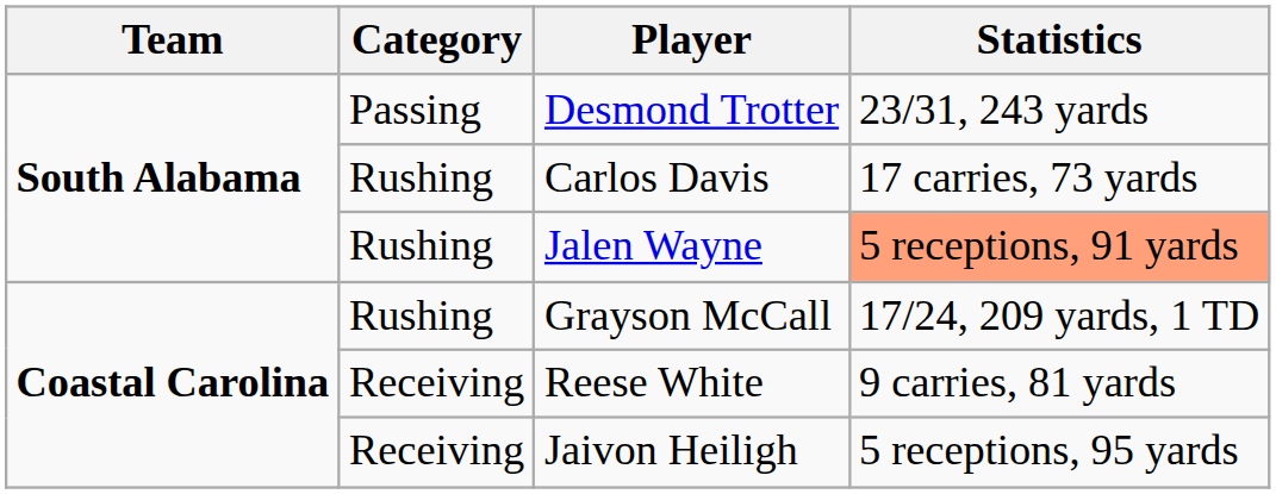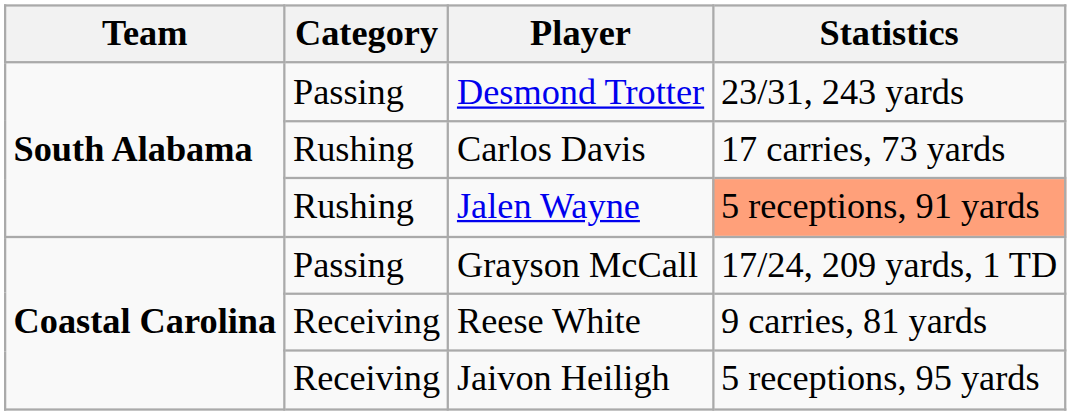Grayson McCall | Category: Rushing -> Passing
